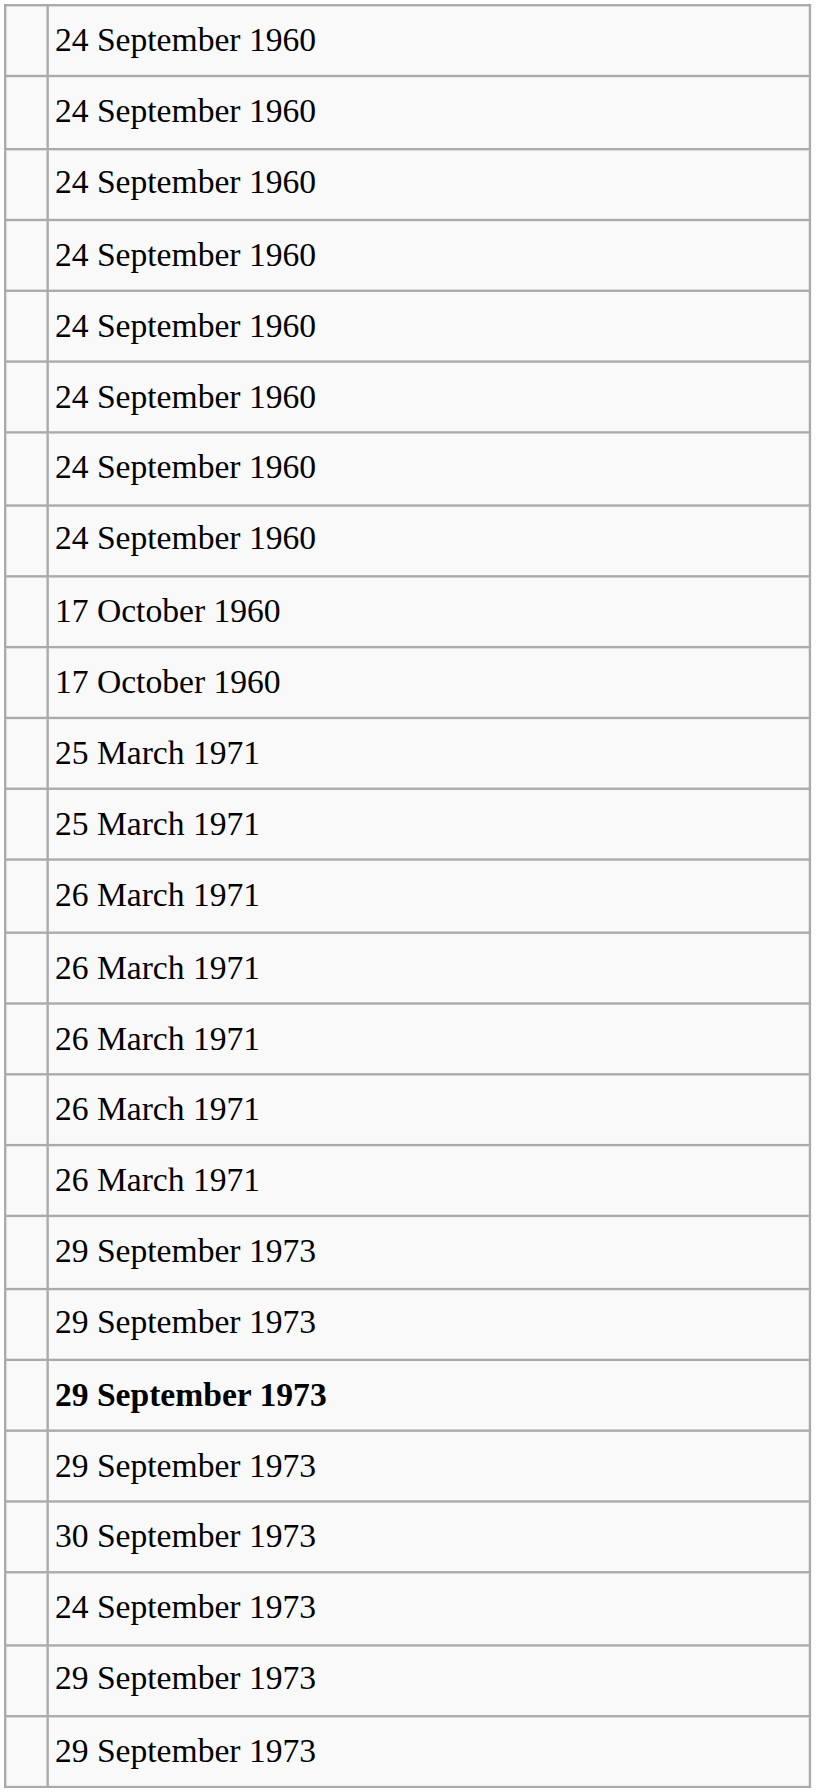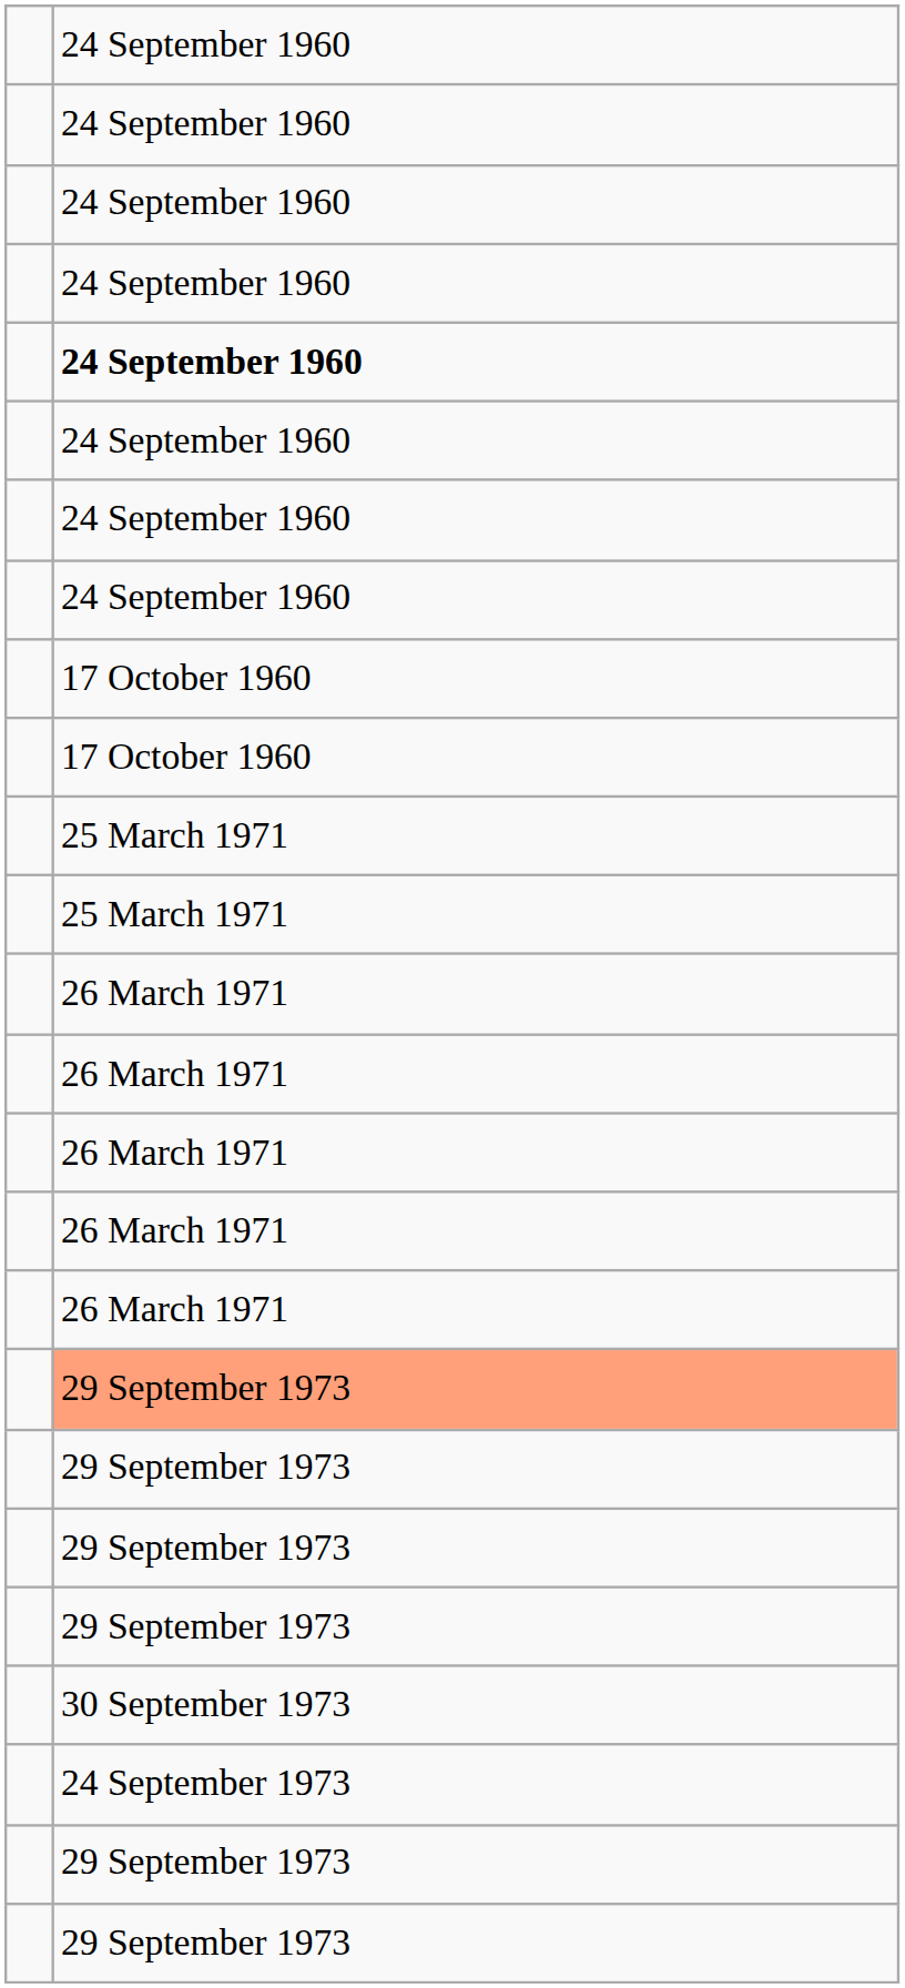row 5 | column 2: normal -> bold
row 18 | column 2: no background -> lightsalmon background
row 20 | column 2: bold -> normal
